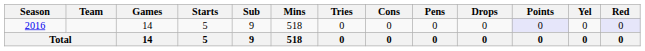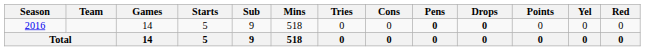2016 | Pens: normal -> bold
2016 | Drops: normal -> bold
2016 | Points: lavender background -> no background
2016 | Red: lavender background -> no background
